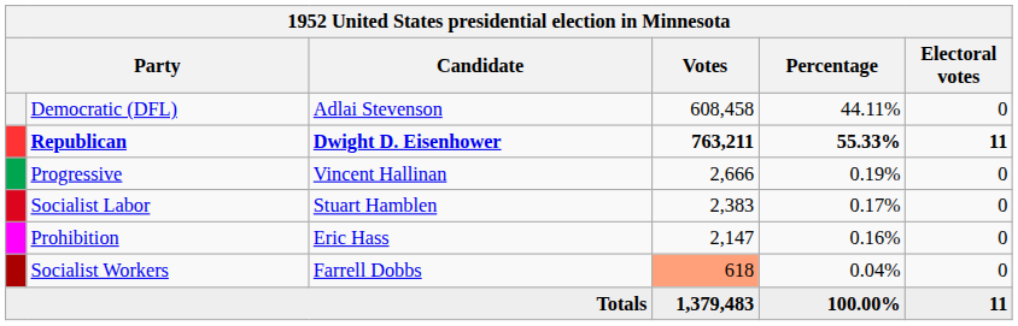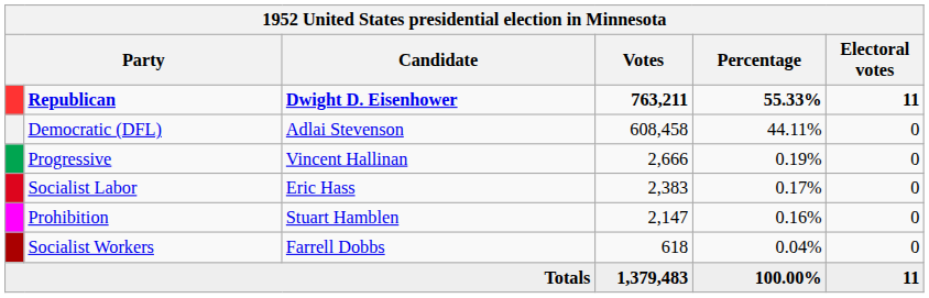rows swapped: Republican <-> Democratic (DFL)
Socialist Labor | Candidate: Stuart Hamblen -> Eric Hass
Prohibition | Candidate: Eric Hass -> Stuart Hamblen
Socialist Workers | Votes: lightsalmon background -> no background
